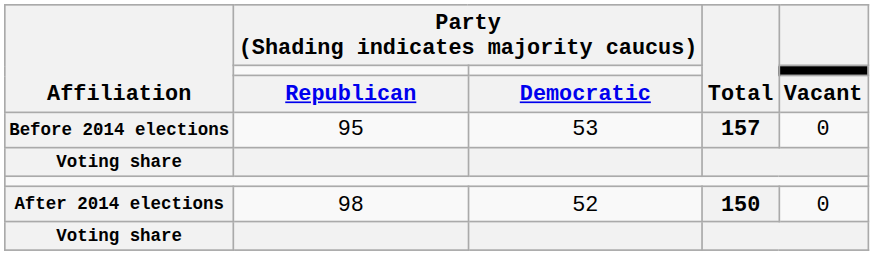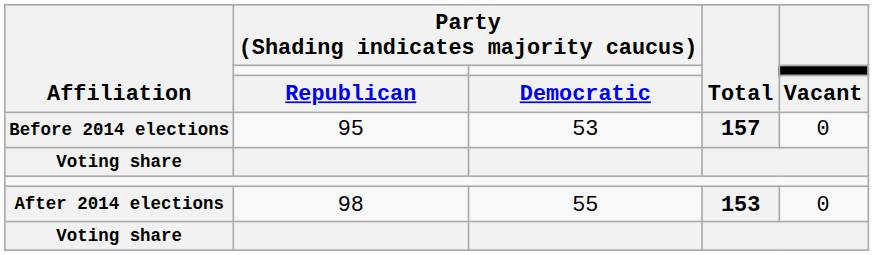After 2014 elections | column 3: 52 -> 55
After 2014 elections | Total: 150 -> 153
